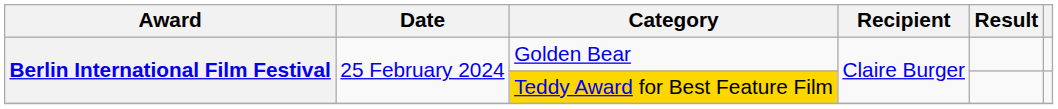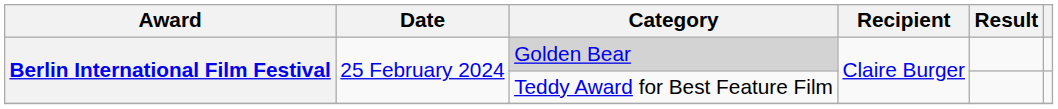Golden Bear | Category: no background -> lightgrey background
Teddy Award for Best Feature Film | Category: gold background -> no background
